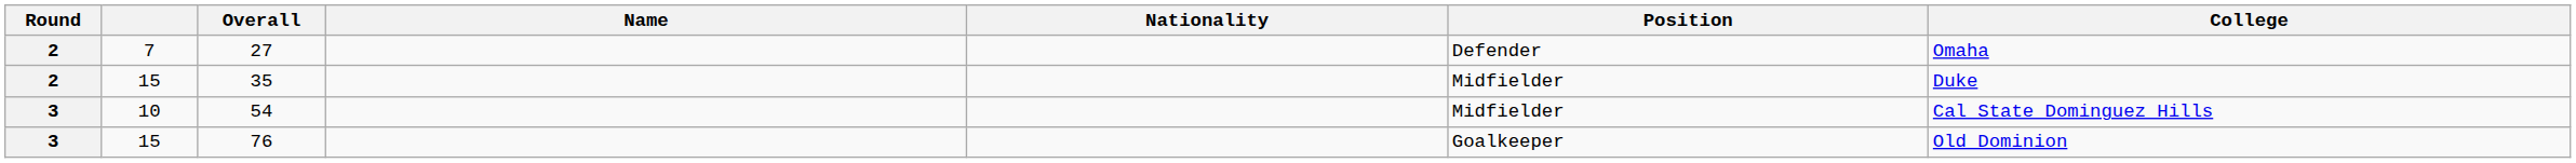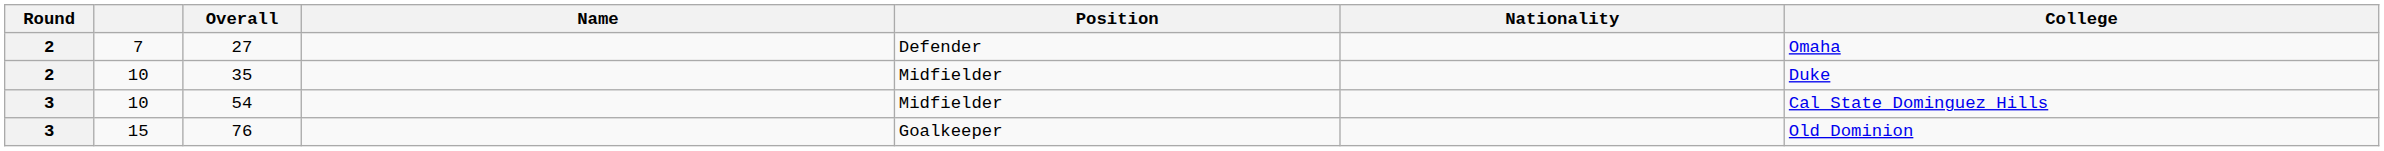columns swapped: Nationality <-> Position
35 | column 2: 15 -> 10
